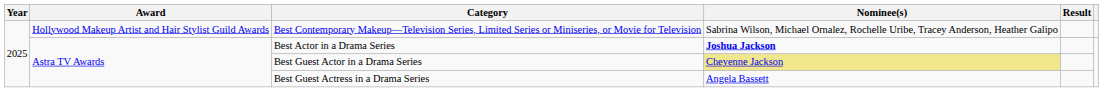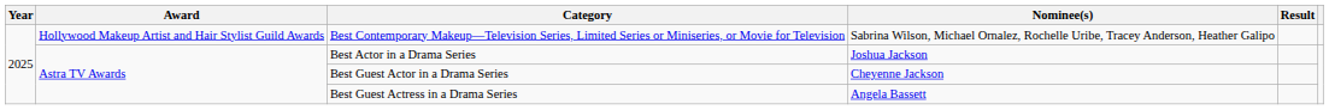Best Actor in a Drama Series | Nominee(s): bold -> normal
Best Guest Actor in a Drama Series | Nominee(s): khaki background -> no background
